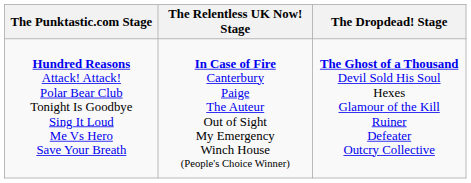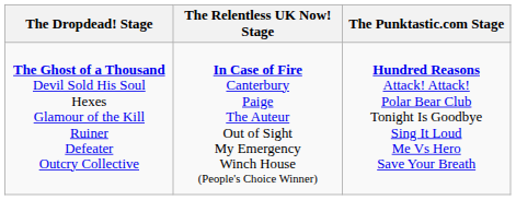columns swapped: The Punktastic.com Stage <-> The Dropdead! Stage
